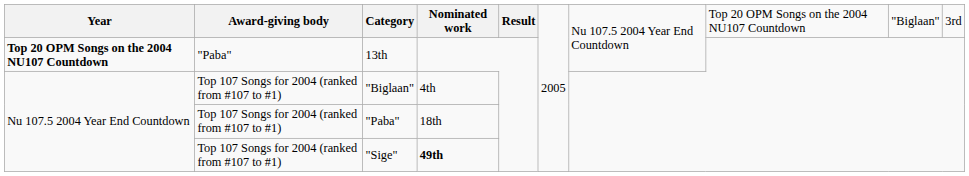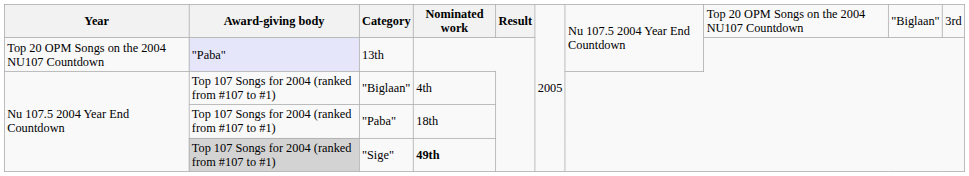13th | column 1: bold -> normal
13th | column 2: no background -> lavender background
"Sige" | column 2: no background -> lightgrey background
